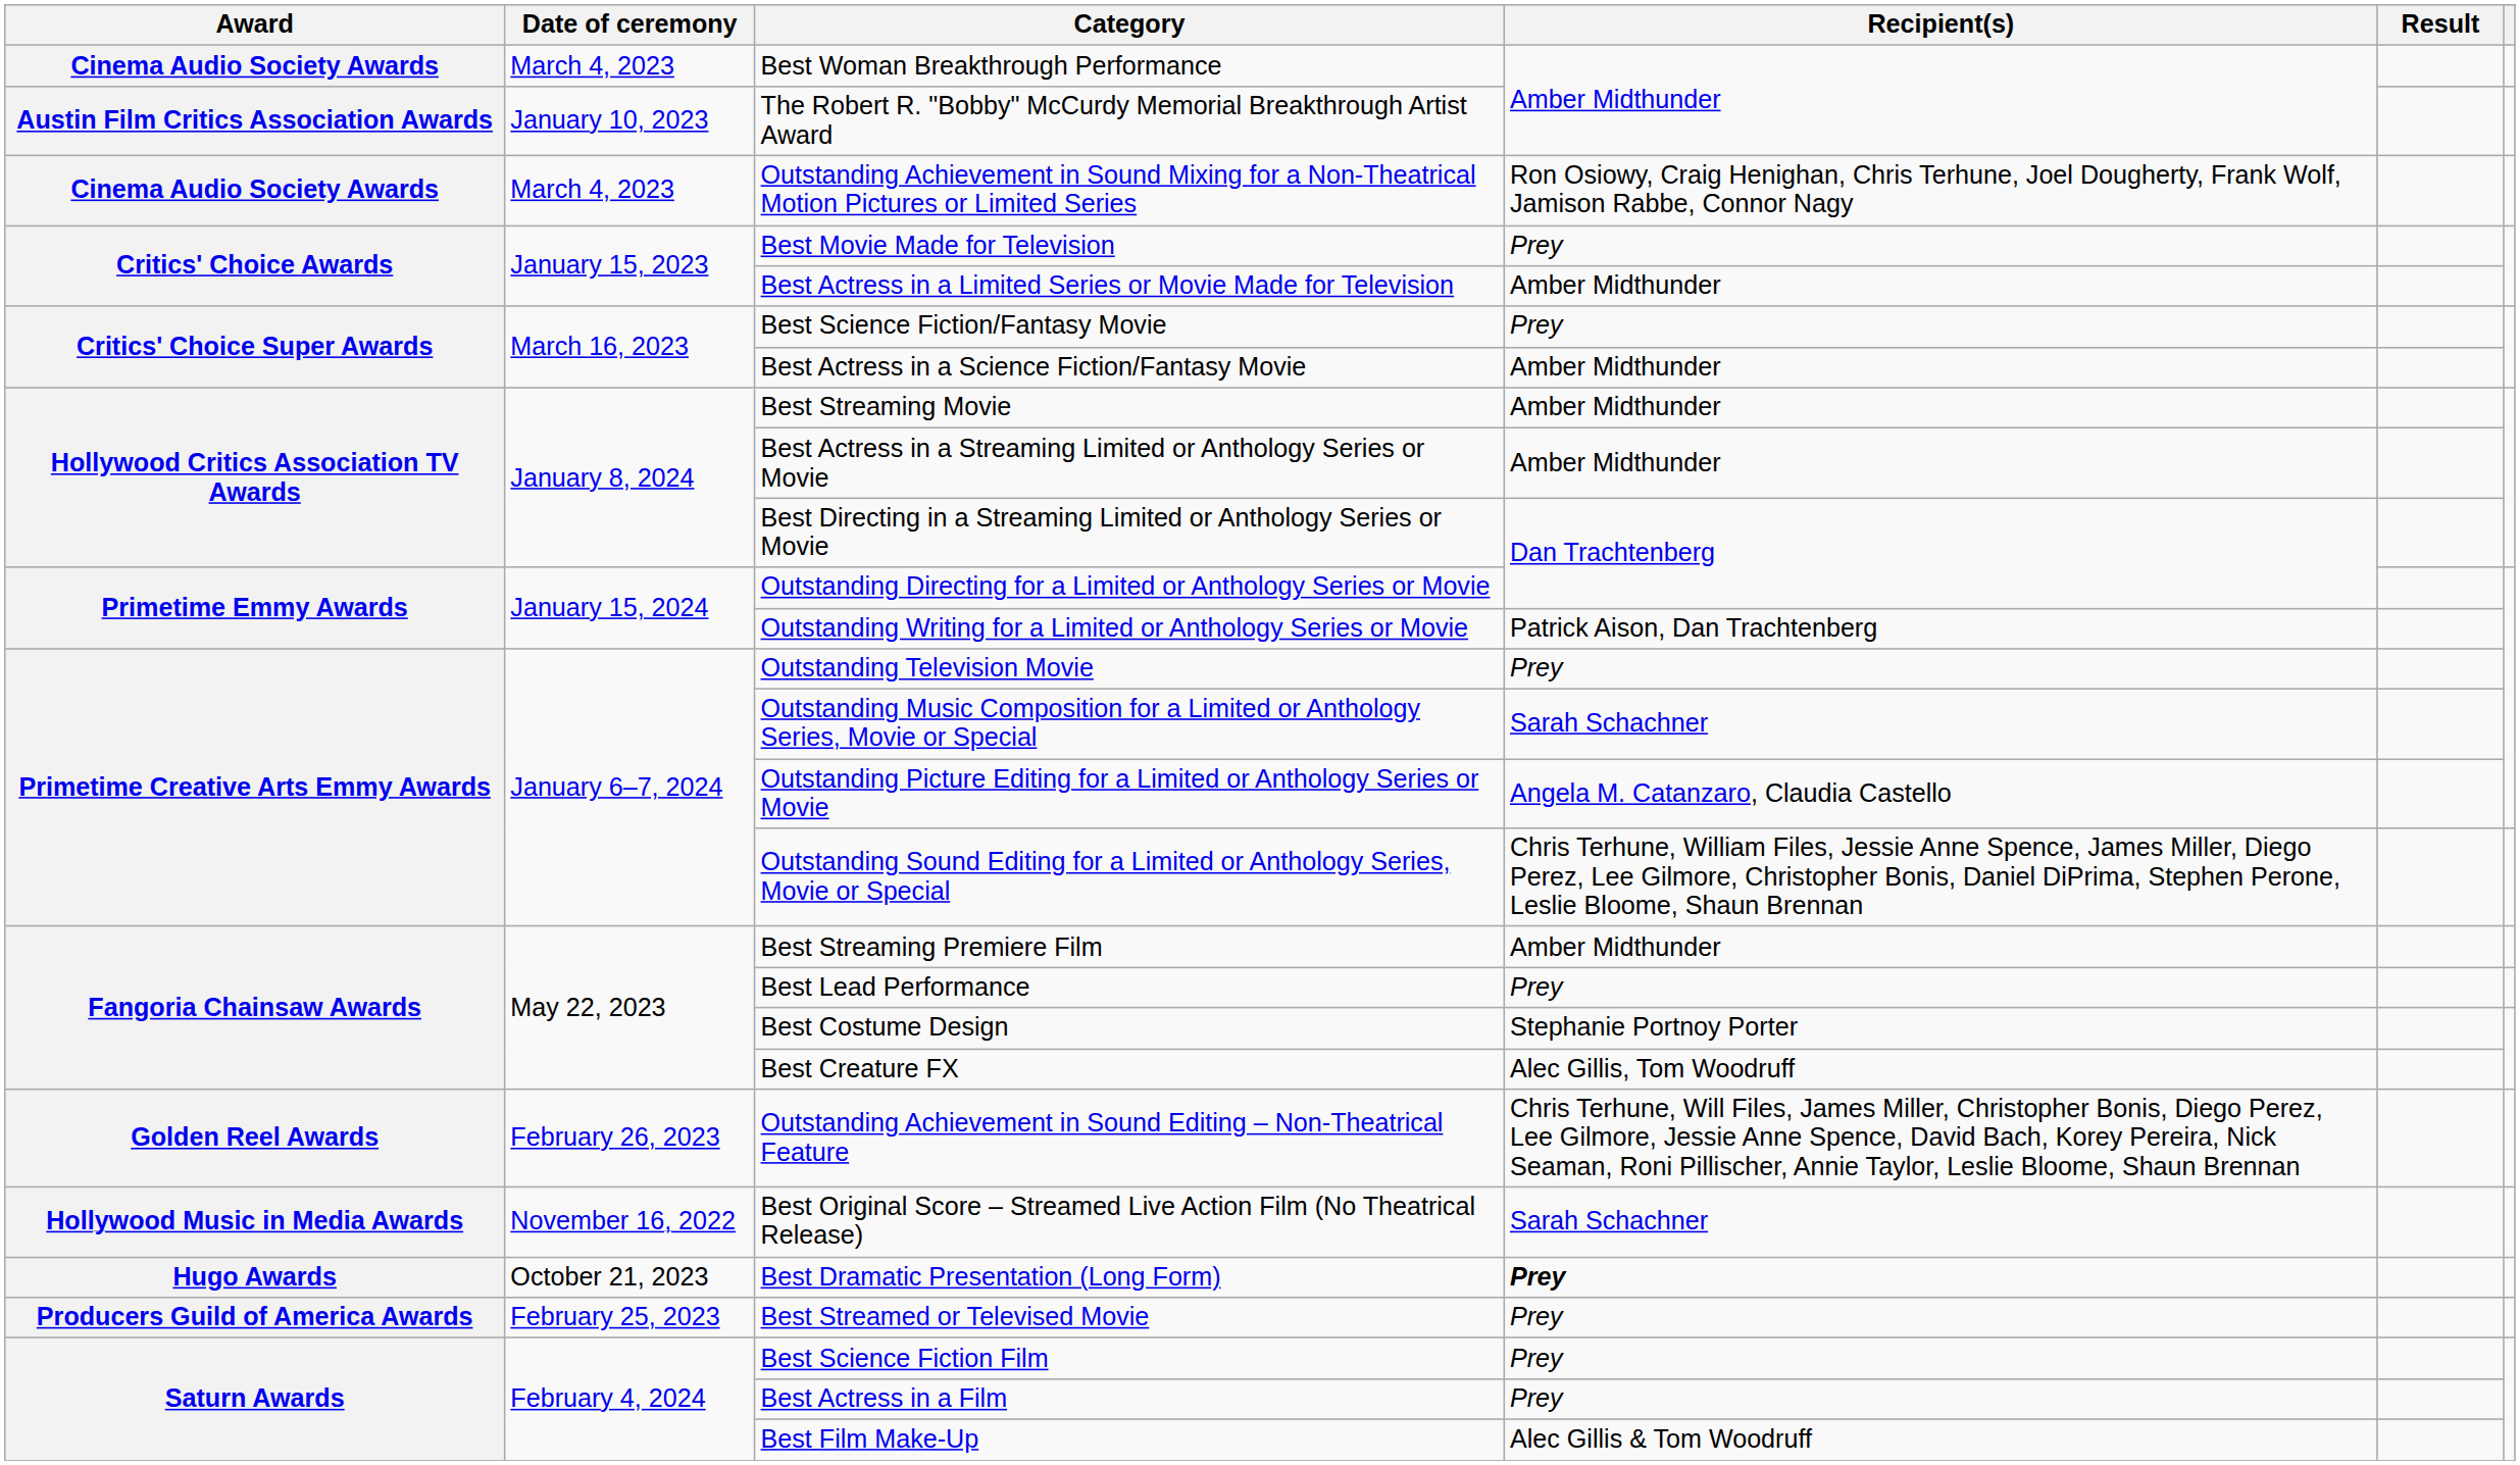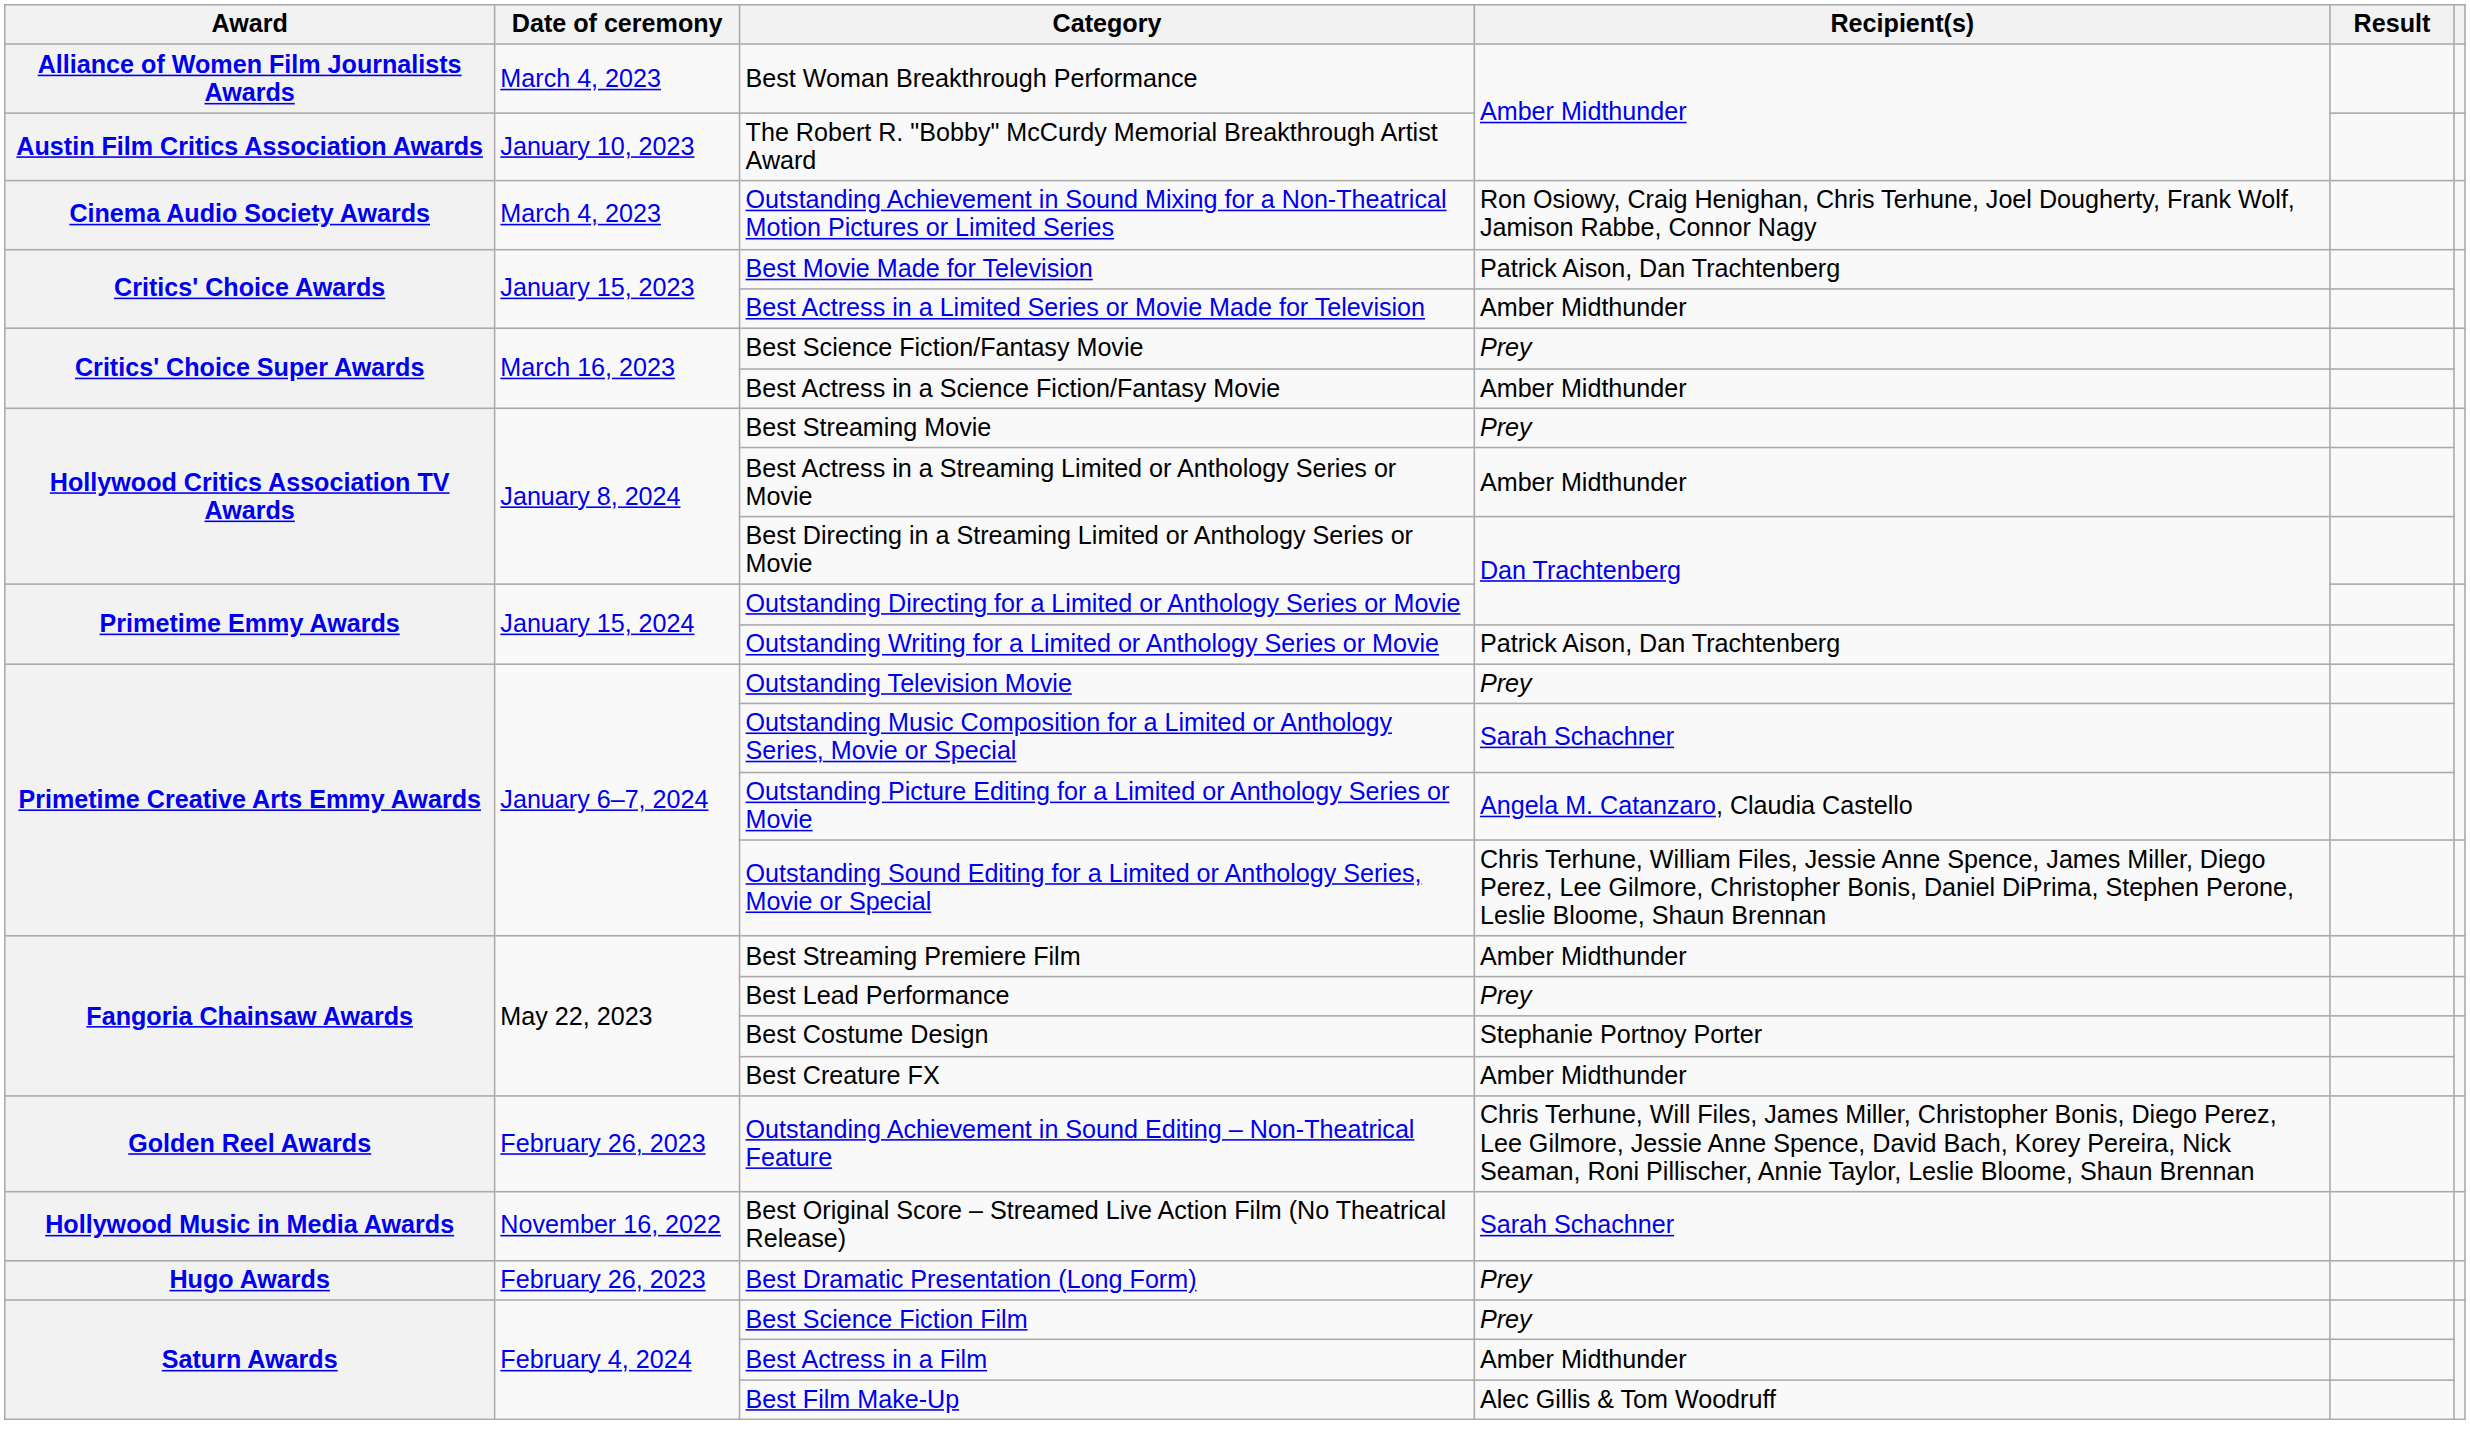Best Woman Breakthrough Performance | Award: Cinema Audio Society Awards -> Alliance of Women Film Journalists Awards
Best Movie Made for Television | Recipient(s): Prey -> Patrick Aison, Dan Trachtenberg
Best Streaming Movie | Recipient(s): Amber Midthunder -> Prey
Best Creature FX | Recipient(s): Alec Gillis, Tom Woodruff -> Amber Midthunder
Best Dramatic Presentation (Long Form) | Date of ceremony: October 21, 2023 -> February 26, 2023
Best Dramatic Presentation (Long Form) | Recipient(s): bold -> normal
- row: Producers Guild of America Awards | February 25, 2023 | Best Streamed or Televised Movie | Prey
Best Actress in a Film | Recipient(s): Prey -> Amber Midthunder
